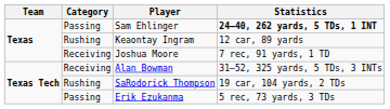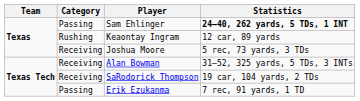Joshua Moore | Statistics: 7 rec, 91 yards, 1 TD -> 5 rec, 73 yards, 3 TDs
SaRodorick Thompson | Category: Rushing -> Receiving
Erik Ezukanma | Statistics: 5 rec, 73 yards, 3 TDs -> 7 rec, 91 yards, 1 TD
